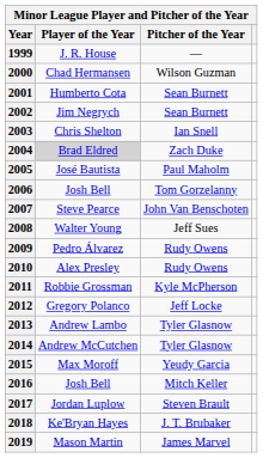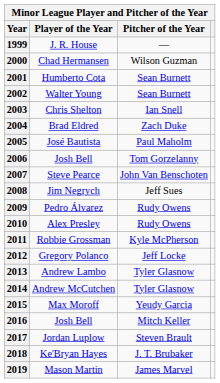2002 | Player of the Year: Jim Negrych -> Walter Young
2004 | Player of the Year: lightgrey background -> no background
2008 | Player of the Year: Walter Young -> Jim Negrych
